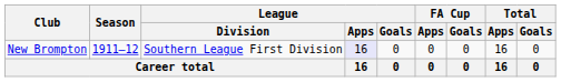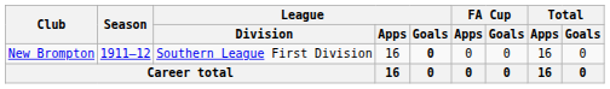New Brompton | League / Apps: lavender background -> no background
New Brompton | League / Goals: normal -> bold
